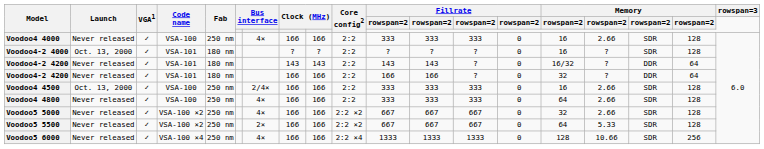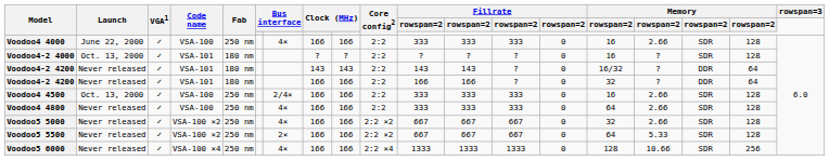Voodoo4 4000 | Launch: Never released -> June 22, 2000
